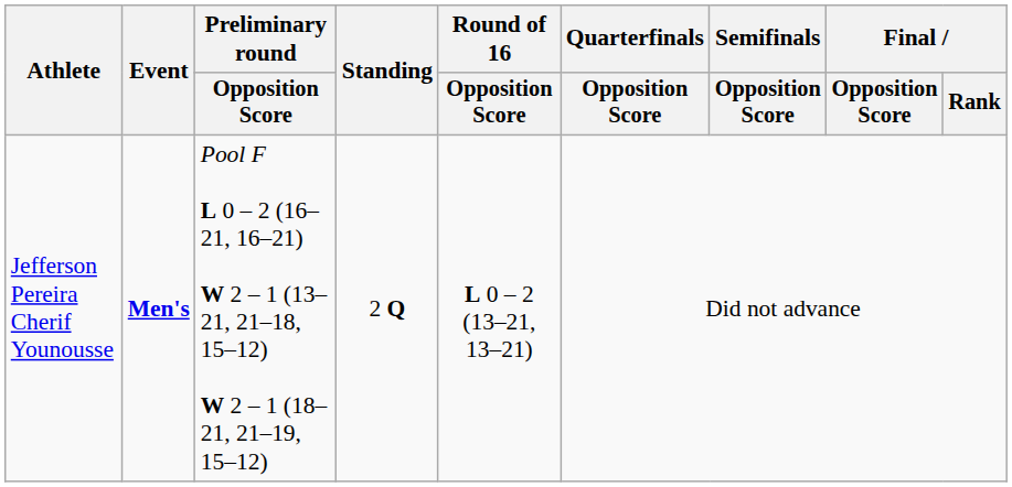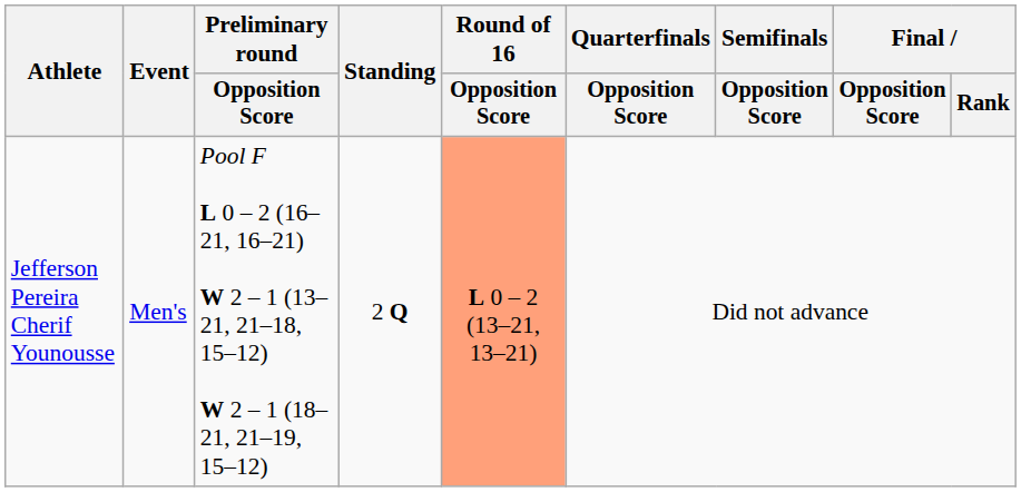Jefferson Pereira Cherif Younousse | Event: bold -> normal
Jefferson Pereira Cherif Younousse | Round of 16 / Opposition Score: no background -> lightsalmon background
